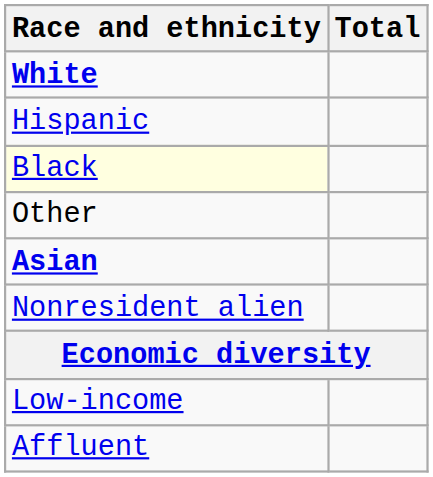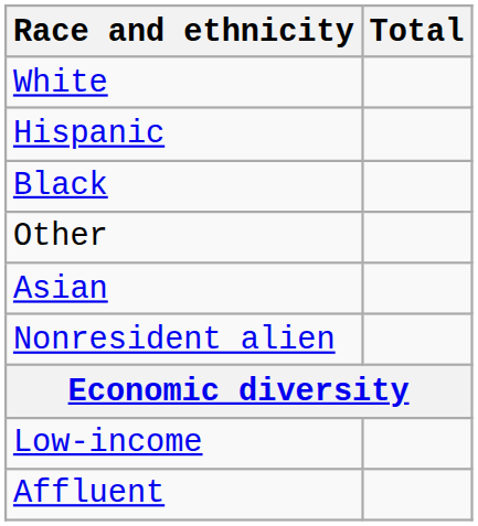White | Race and ethnicity: bold -> normal
Black | Race and ethnicity: lightyellow background -> no background
Asian | Race and ethnicity: bold -> normal
